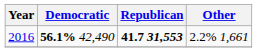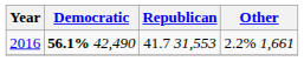2016 | Republican: bold -> normal
